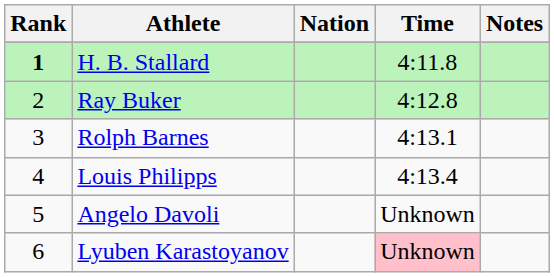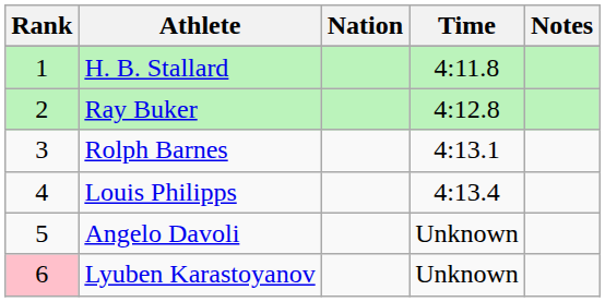H. B. Stallard | Rank: bold -> normal
Lyuben Karastoyanov | Rank: no background -> pink background
Lyuben Karastoyanov | Time: pink background -> no background
